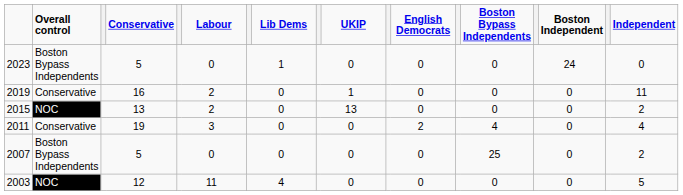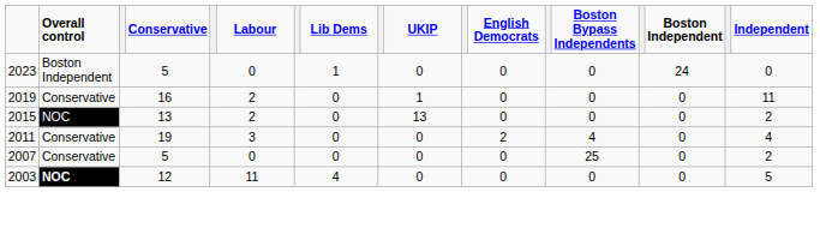2023 | Overall control: Boston Bypass Independents -> Boston Independent
2007 | Overall control: Boston Bypass Independents -> Conservative
2003 | Overall control: normal -> bold
